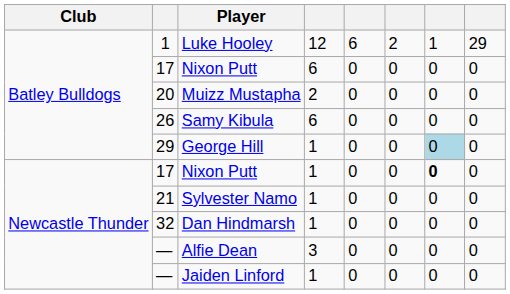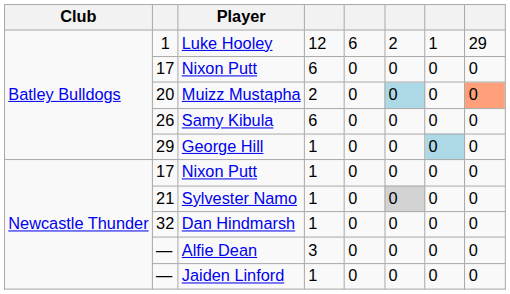Muizz Mustapha | column 6: no background -> lightblue background
Muizz Mustapha | column 8: no background -> lightsalmon background
Nixon Putt / 1 | column 7: bold -> normal
Sylvester Namo | column 6: no background -> lightgrey background
